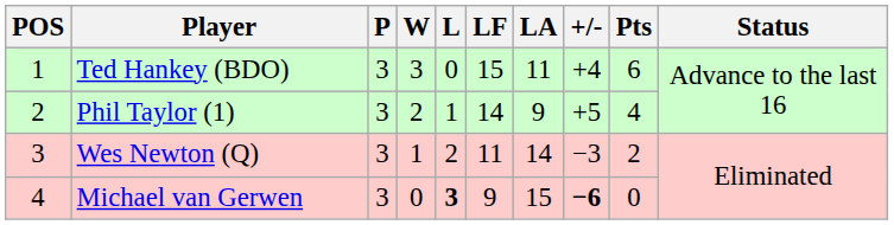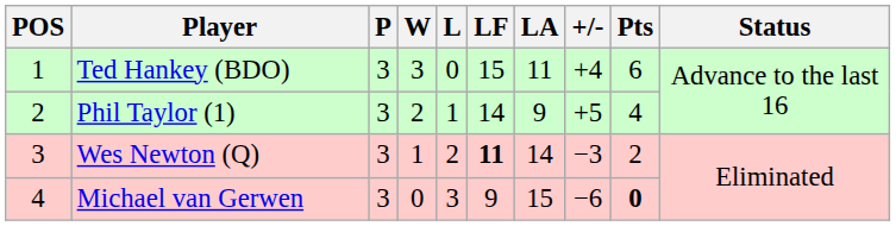Wes Newton (Q) | LF: normal -> bold
Michael van Gerwen | L: bold -> normal
Michael van Gerwen | +/-: bold -> normal
Michael van Gerwen | Pts: normal -> bold
